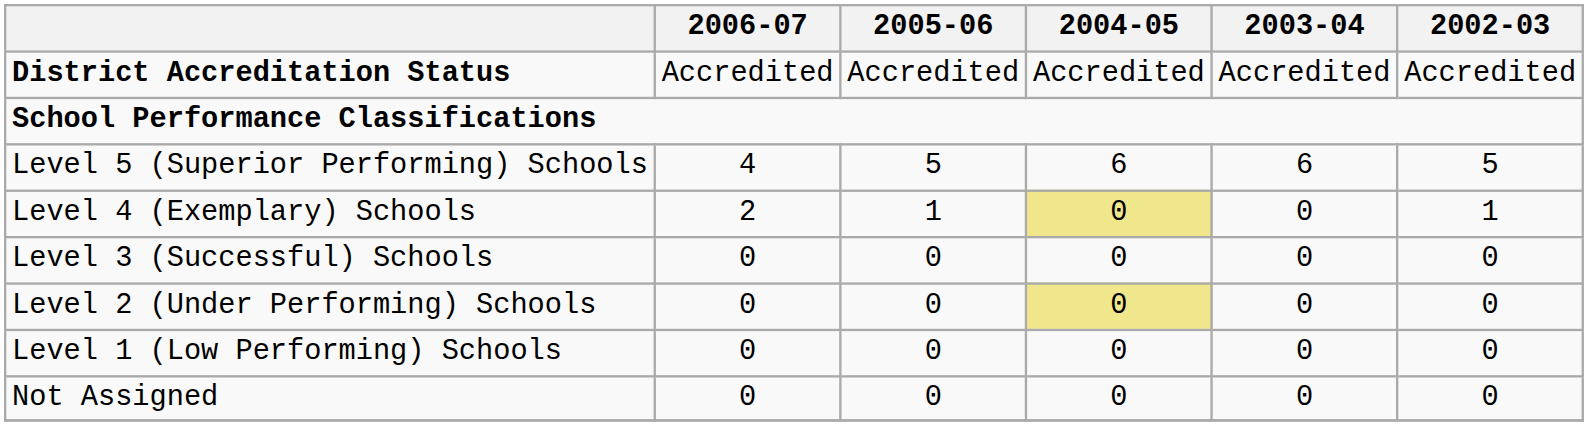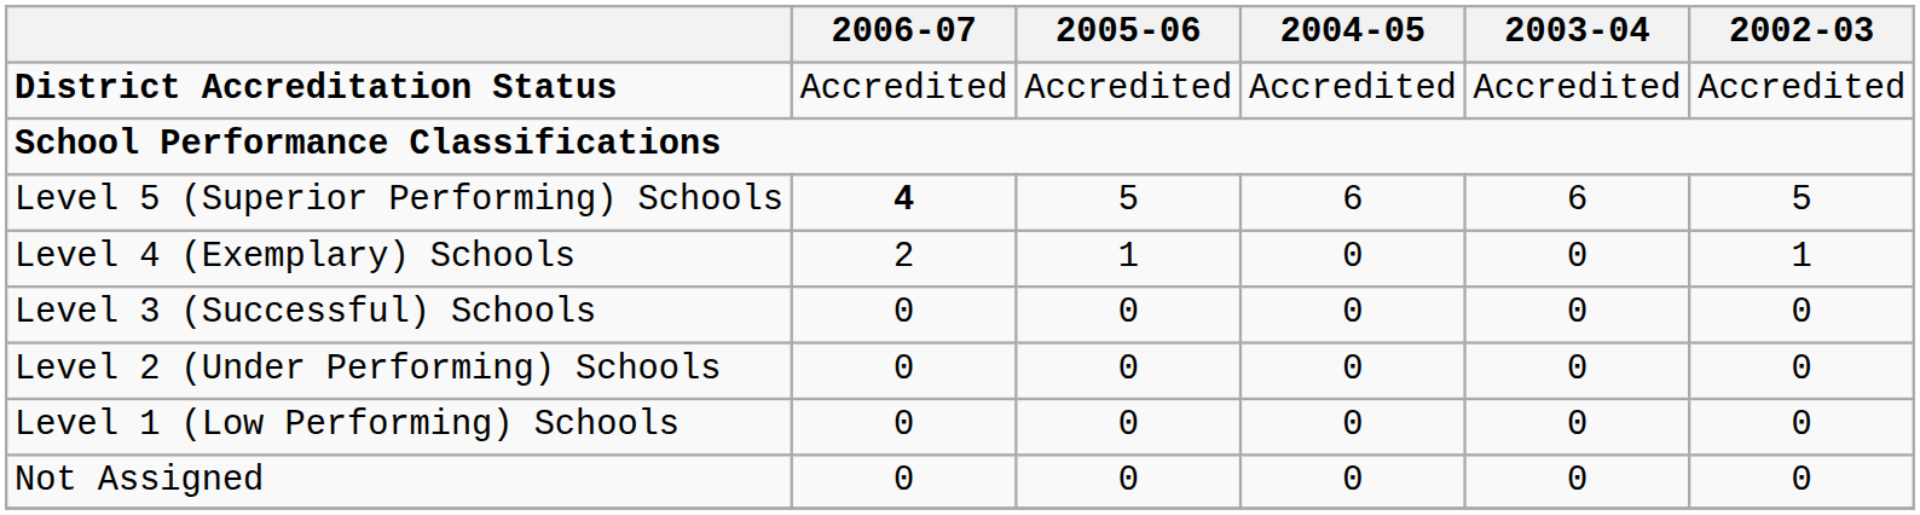Level 5 (Superior Performing) Schools | 2006-07: normal -> bold
Level 4 (Exemplary) Schools | 2004-05: khaki background -> no background
Level 2 (Under Performing) Schools | 2004-05: khaki background -> no background
